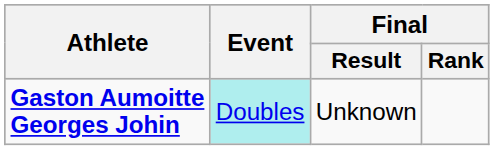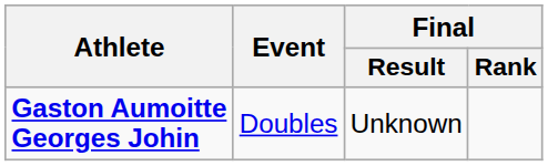Gaston Aumoitte Georges Johin | Event: paleturquoise background -> no background
